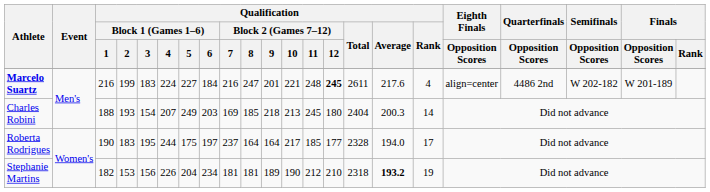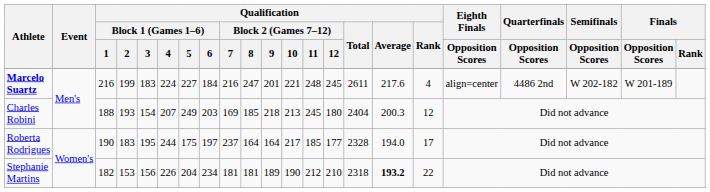Marcelo Suartz | Qualification / Block 2 (Games 7–12) / 12: bold -> normal
Charles Robini | Qualification / Rank: 14 -> 12
Stephanie Martins | Qualification / Rank: 19 -> 22
